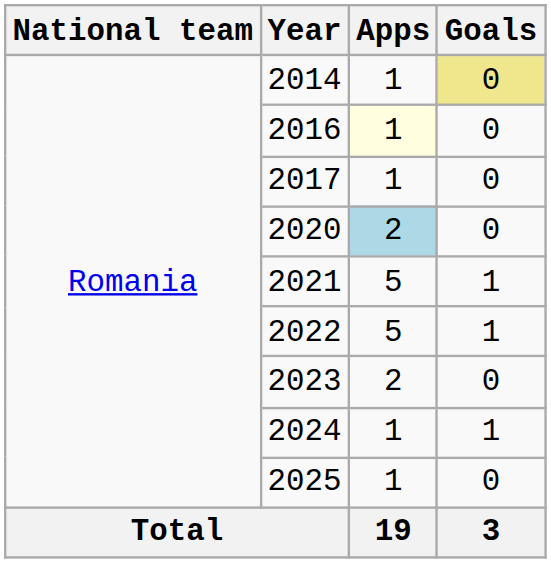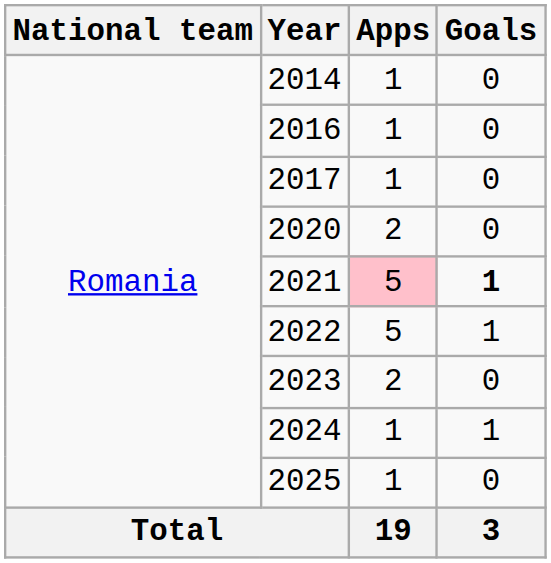2014 | Goals: khaki background -> no background
2016 | Apps: lightyellow background -> no background
2020 | Apps: lightblue background -> no background
2021 | Apps: no background -> pink background
2021 | Goals: normal -> bold
